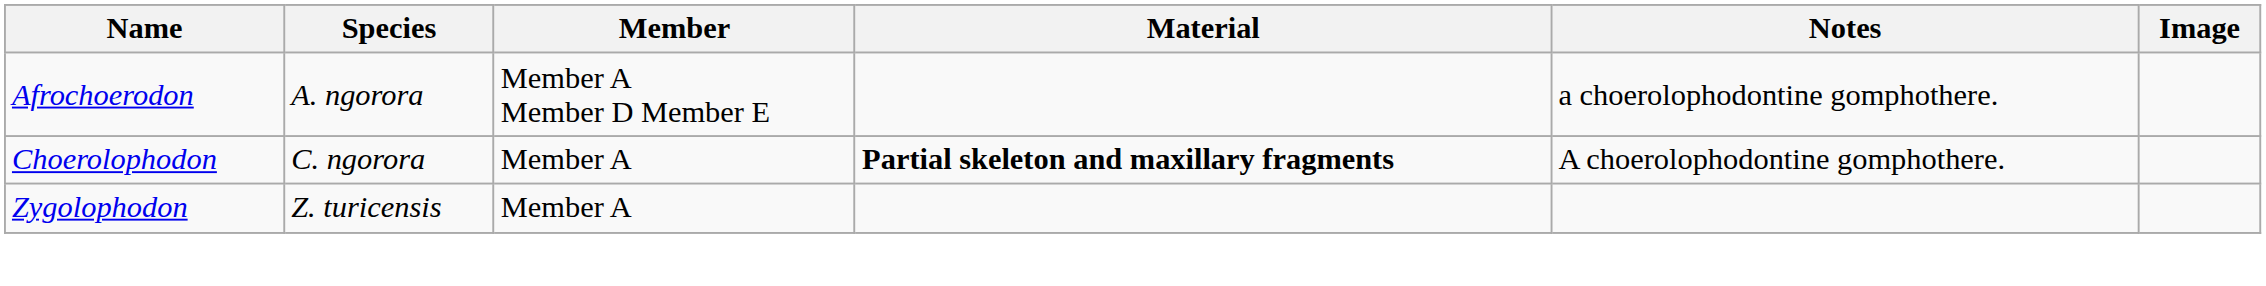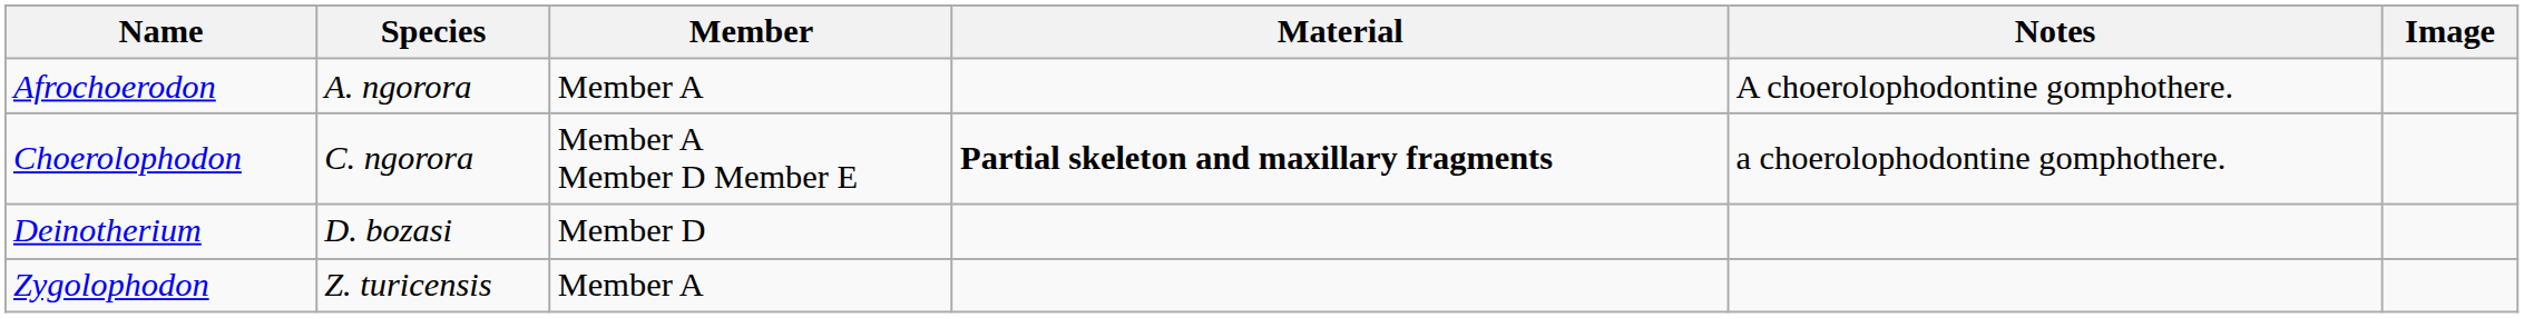Afrochoerodon | Member: Member A Member D Member E -> Member A
Afrochoerodon | Notes: a choerolophodontine gomphothere. -> A choerolophodontine gomphothere.
Choerolophodon | Member: Member A -> Member A Member D Member E
Choerolophodon | Notes: A choerolophodontine gomphothere. -> a choerolophodontine gomphothere.
+ row: Deinotherium | D. bozasi | Member D
